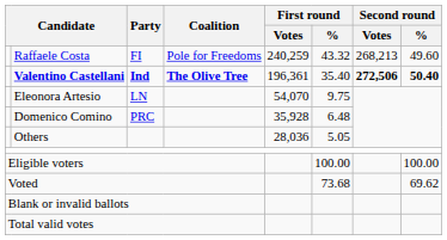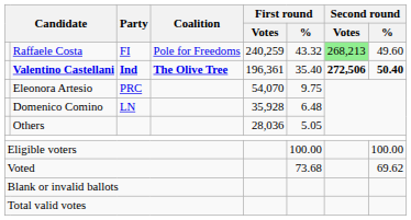Raffaele Costa | Second round / Votes: no background -> lightgreen background
Eleonora Artesio | Party: LN -> PRC
Domenico Comino | Party: PRC -> LN
